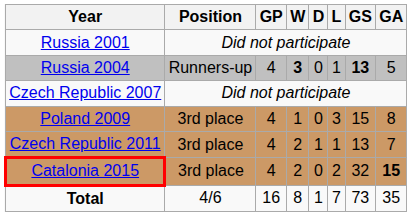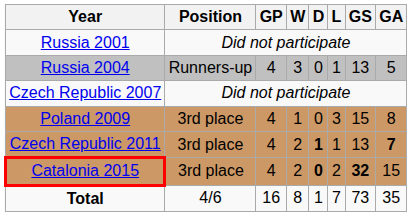Russia 2004 | W: bold -> normal
Russia 2004 | GS: bold -> normal
Czech Republic 2011 | D: normal -> bold
Czech Republic 2011 | GA: normal -> bold
Catalonia 2015 | D: normal -> bold
Catalonia 2015 | GS: normal -> bold
Catalonia 2015 | GA: bold -> normal
